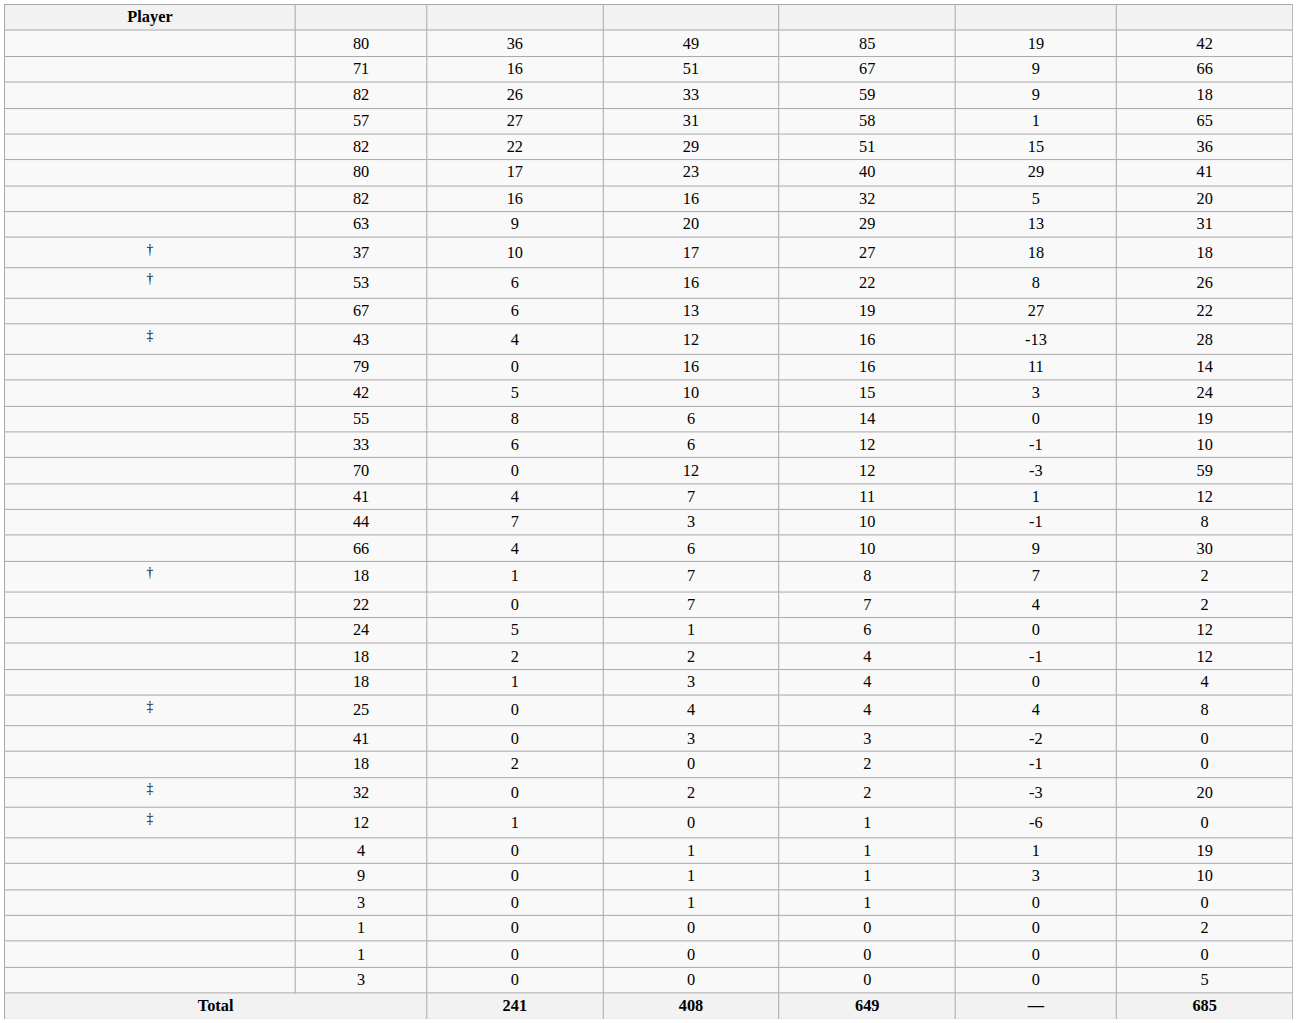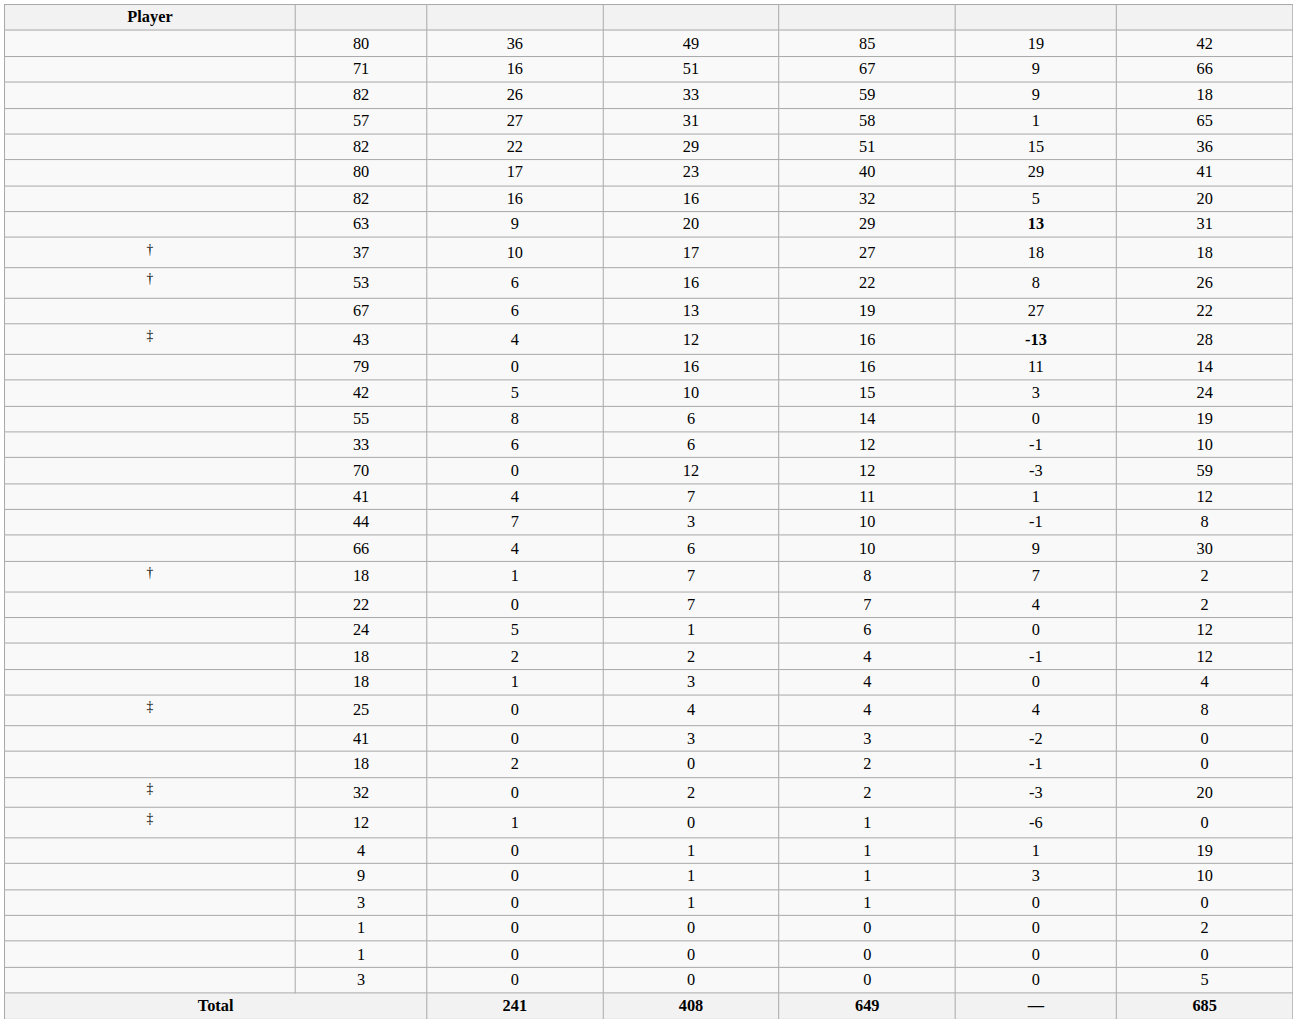63 | column 6: normal -> bold
43 | column 6: normal -> bold
